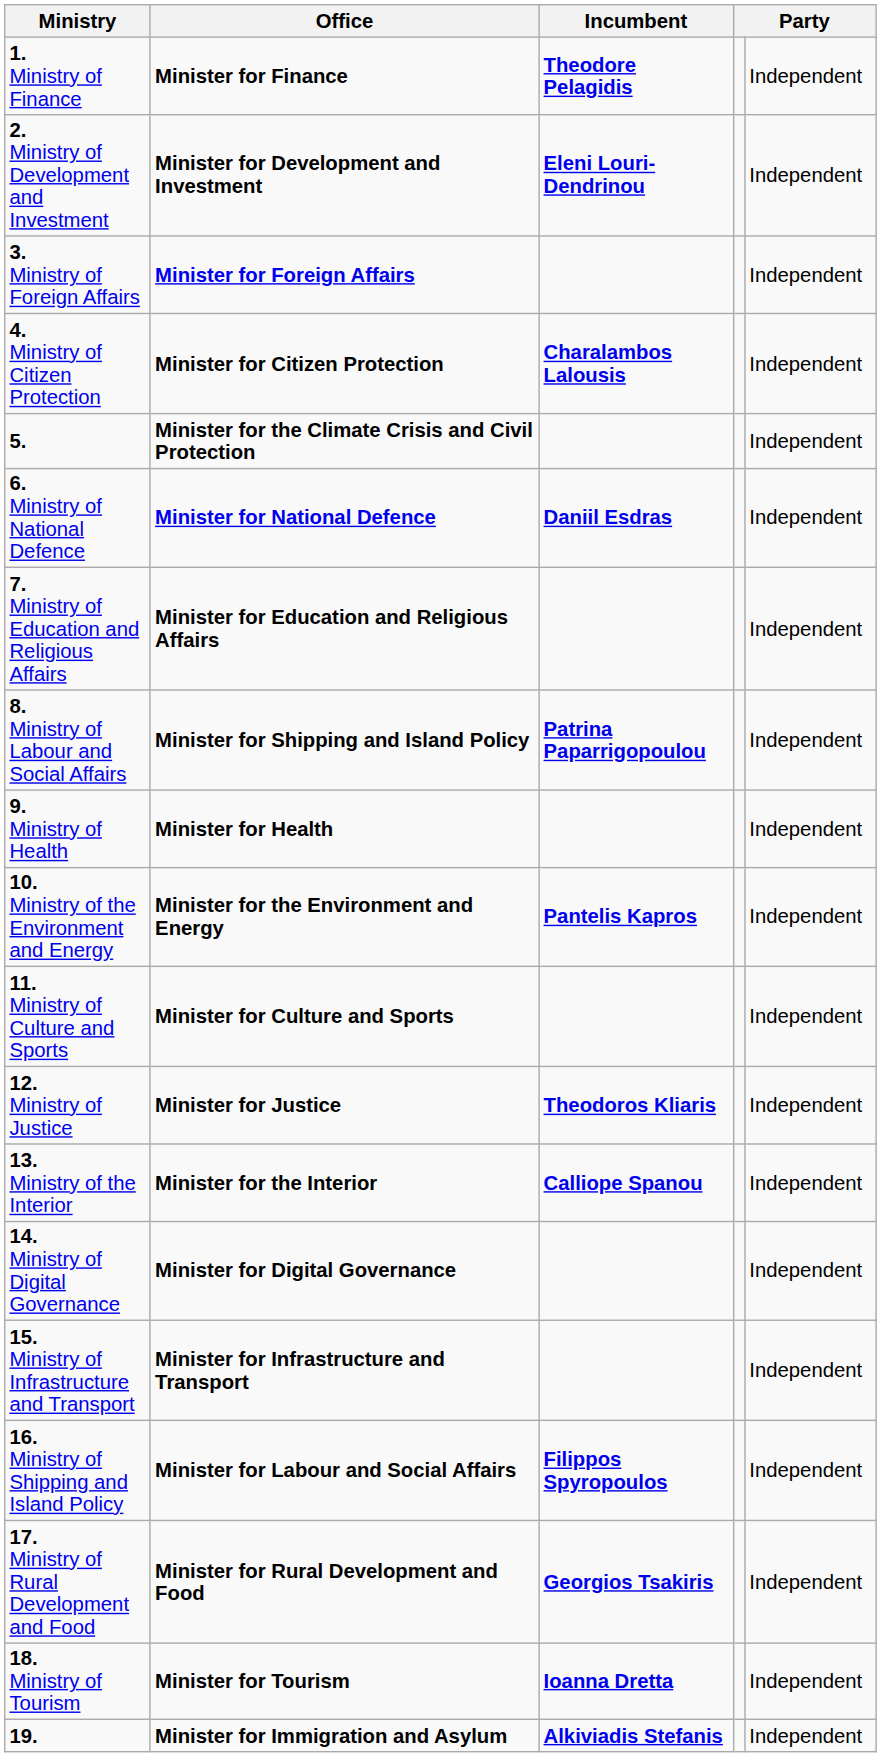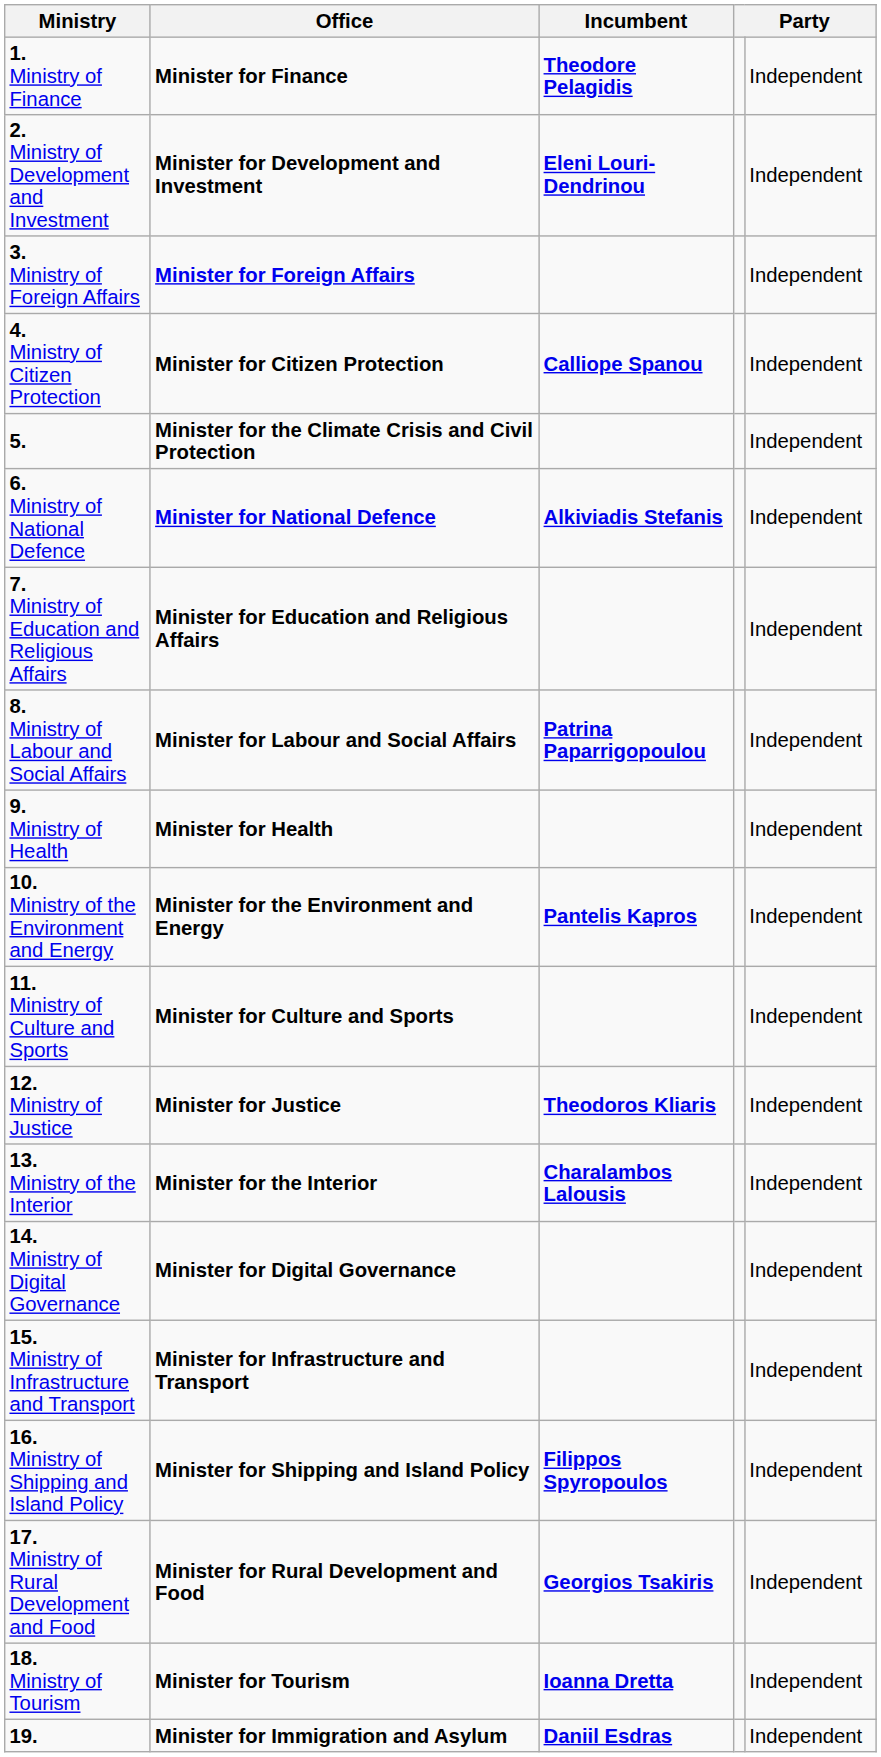4. Ministry of Citizen Protection | Incumbent: Charalambos Lalousis -> Calliope Spanou
6. Ministry of National Defence | Incumbent: Daniil Esdras -> Alkiviadis Stefanis
8. Ministry of Labour and Social Affairs | Office: Minister for Shipping and Island Policy -> Minister for Labour and Social Affairs
13. Ministry of the Interior | Incumbent: Calliope Spanou -> Charalambos Lalousis
16. Ministry of Shipping and Island Policy | Office: Minister for Labour and Social Affairs -> Minister for Shipping and Island Policy
19. | Incumbent: Alkiviadis Stefanis -> Daniil Esdras
